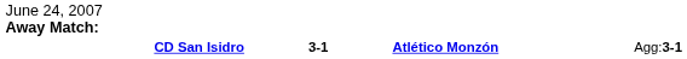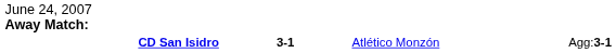CD San Isidro | column 3: bold -> normal
